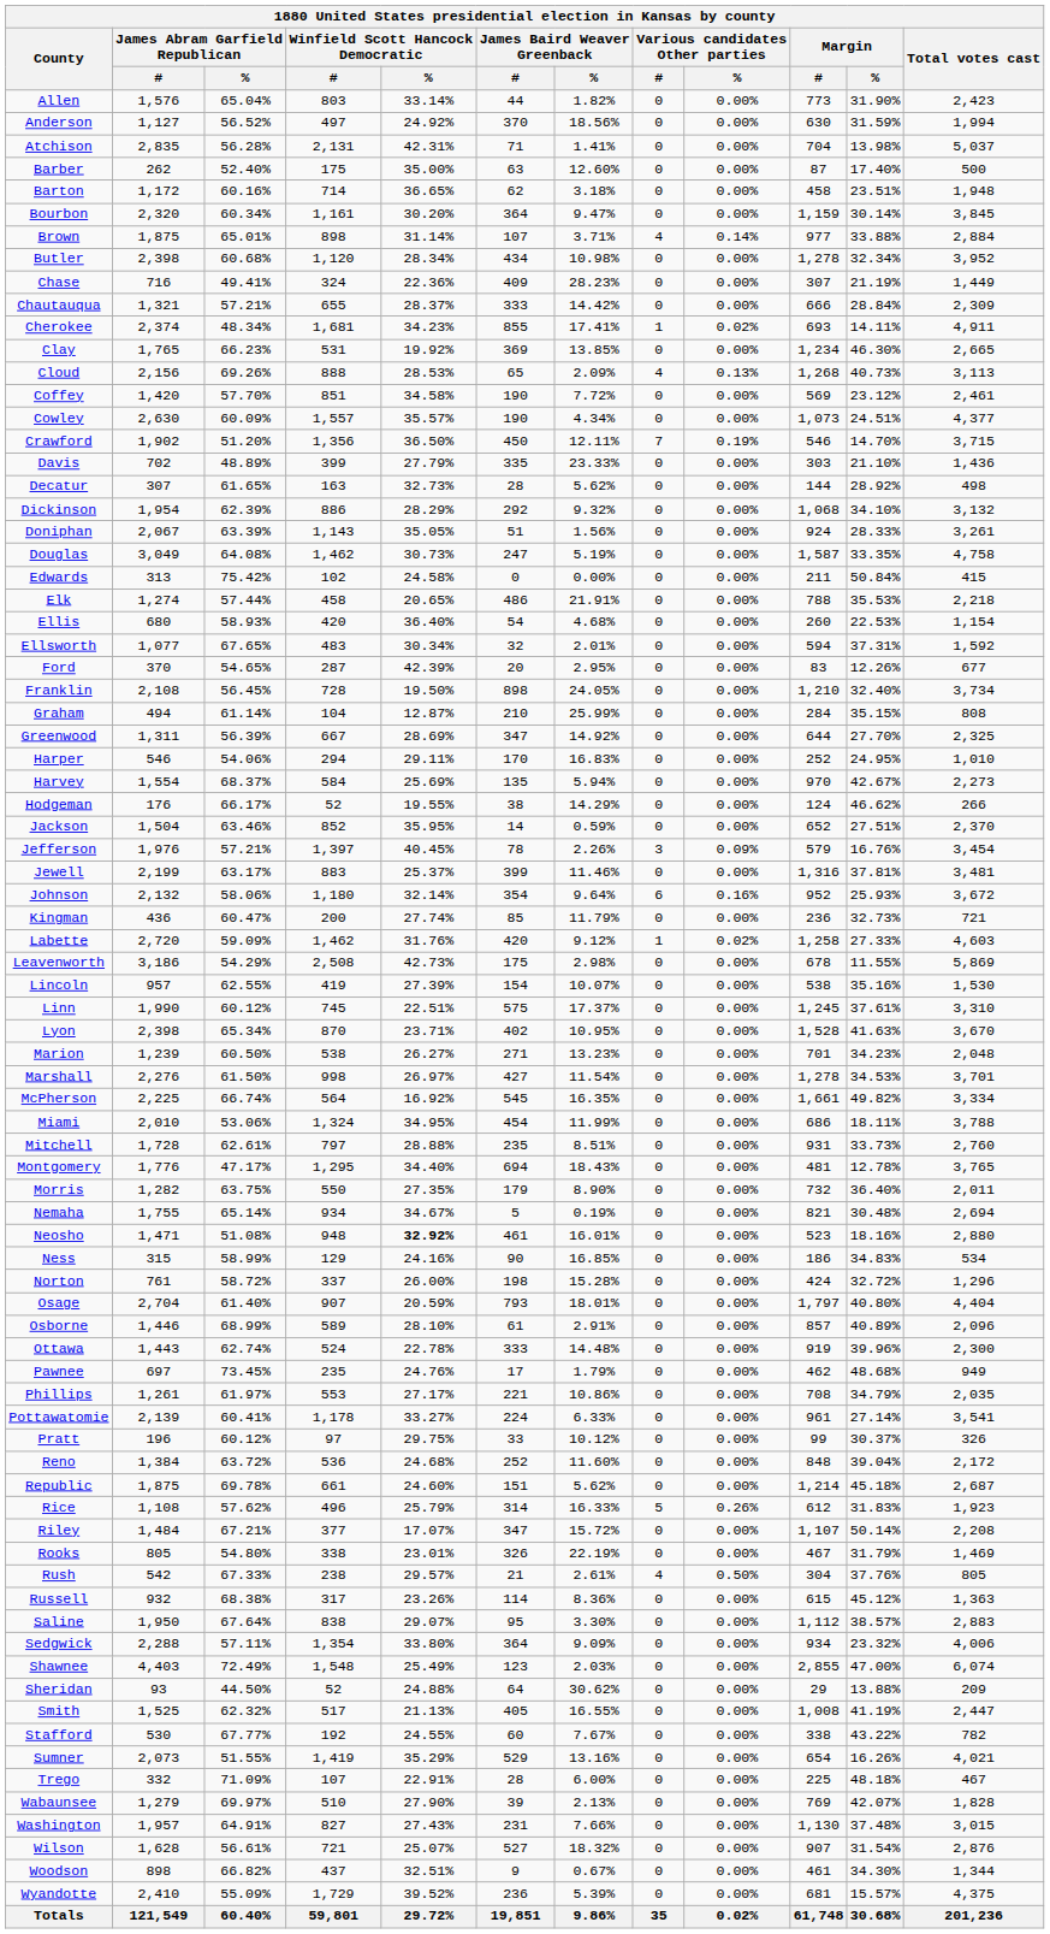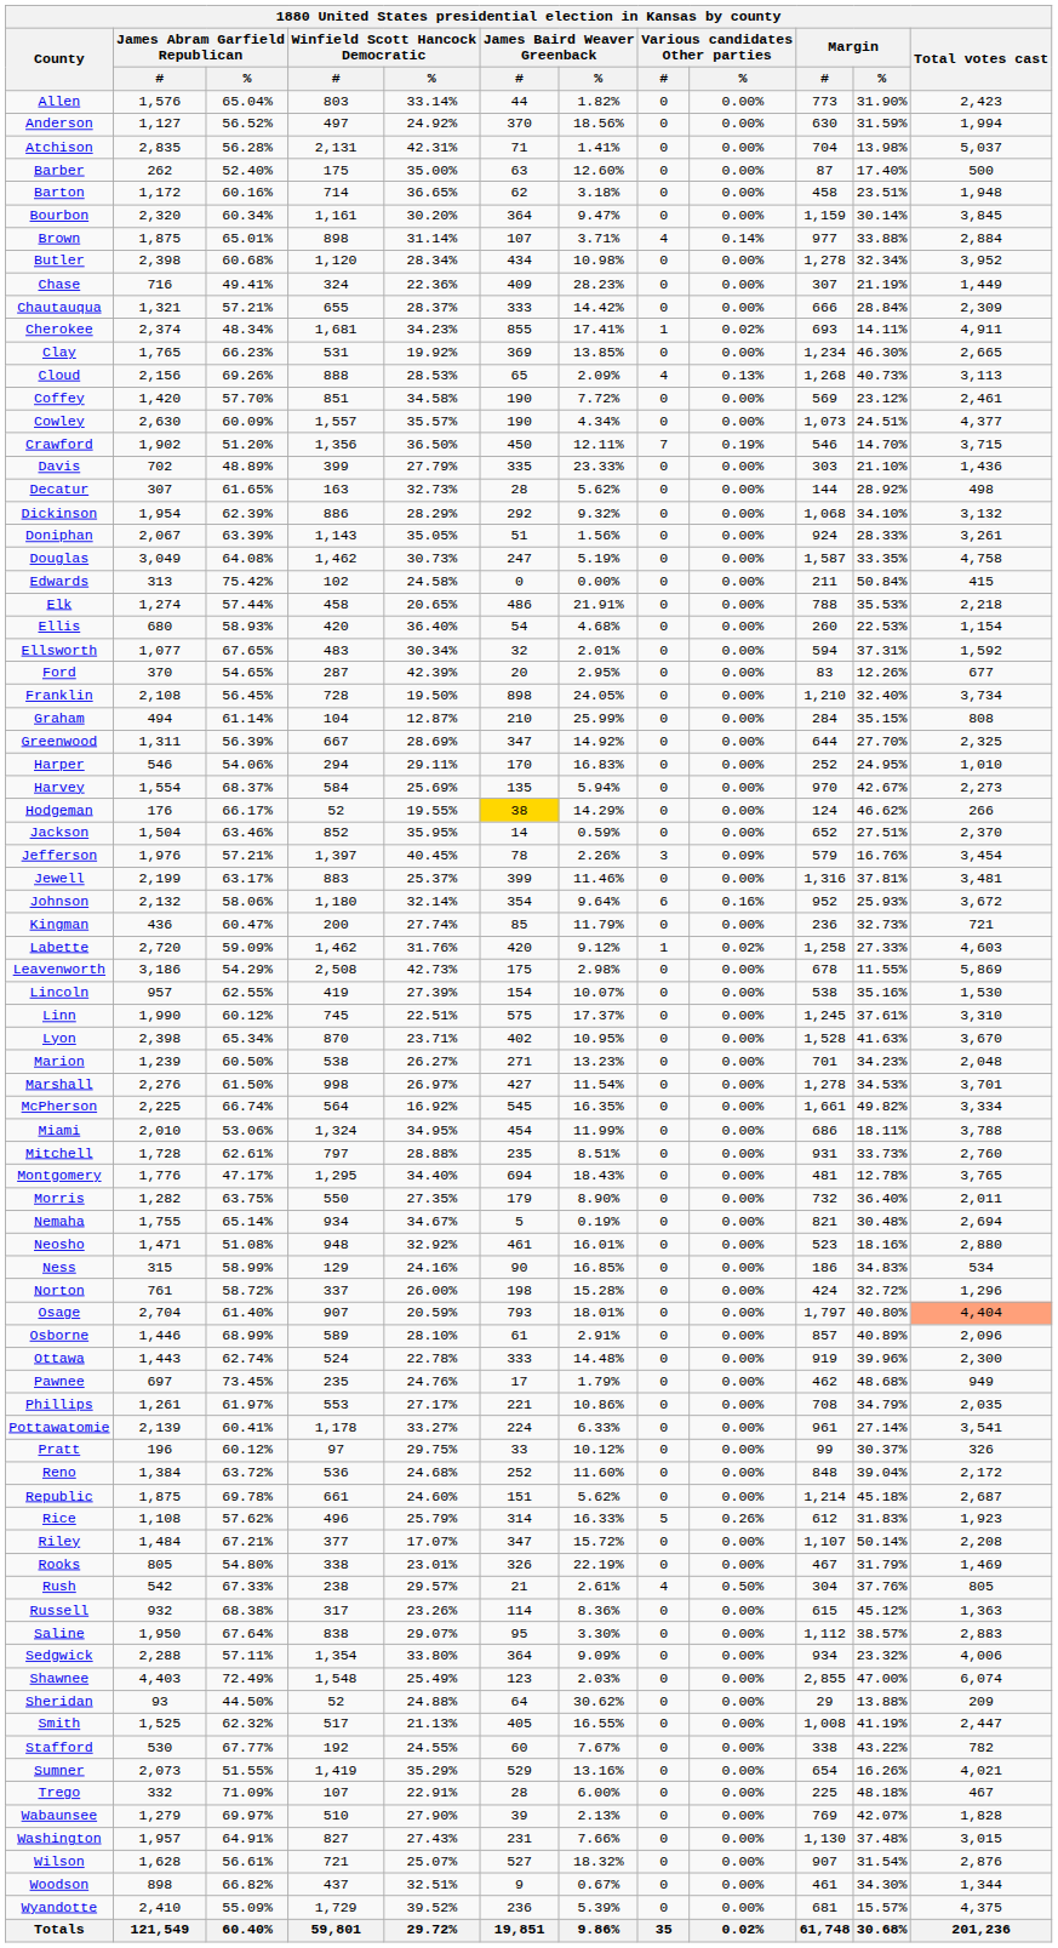Hodgeman | James Baird Weaver Greenback / #: no background -> gold background
Neosho | Winfield Scott Hancock Democratic / %: bold -> normal
Osage | Total votes cast: no background -> lightsalmon background
